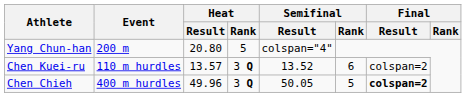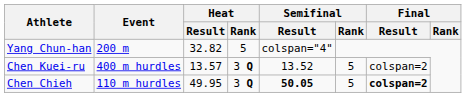Yang Chun-han | Heat / Result: 20.80 -> 32.82
Chen Kuei-ru | Event: 110 m hurdles -> 400 m hurdles
Chen Kuei-ru | Semifinal / Rank: 6 -> 5
Chen Chieh | Event: 400 m hurdles -> 110 m hurdles
Chen Chieh | Heat / Result: 49.96 -> 49.95
Chen Chieh | Semifinal / Result: normal -> bold
